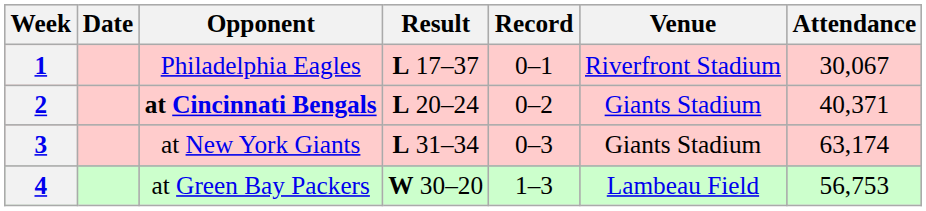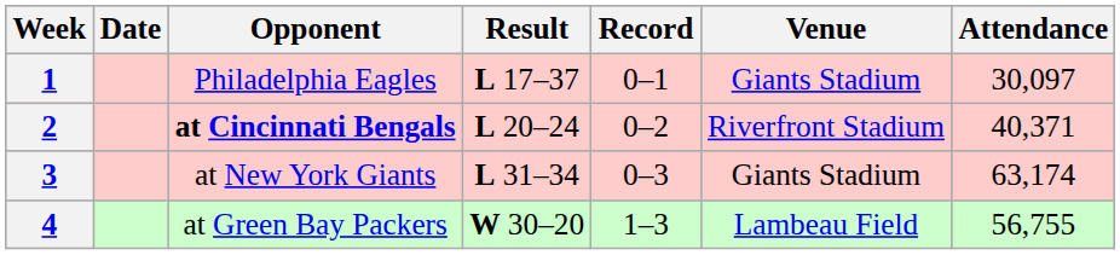1 | Venue: Riverfront Stadium -> Giants Stadium
1 | Attendance: 30,067 -> 30,097
2 | Venue: Giants Stadium -> Riverfront Stadium
4 | Attendance: 56,753 -> 56,755
